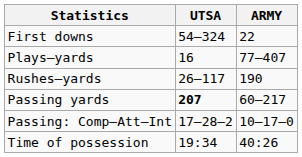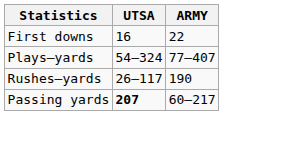First downs | UTSA: 54–324 -> 16
Plays–yards | UTSA: 16 -> 54–324
- row: Passing: Comp–Att–Int | 17–28–2 | 10–17–0
- row: Time of possession | 19:34 | 40:26
